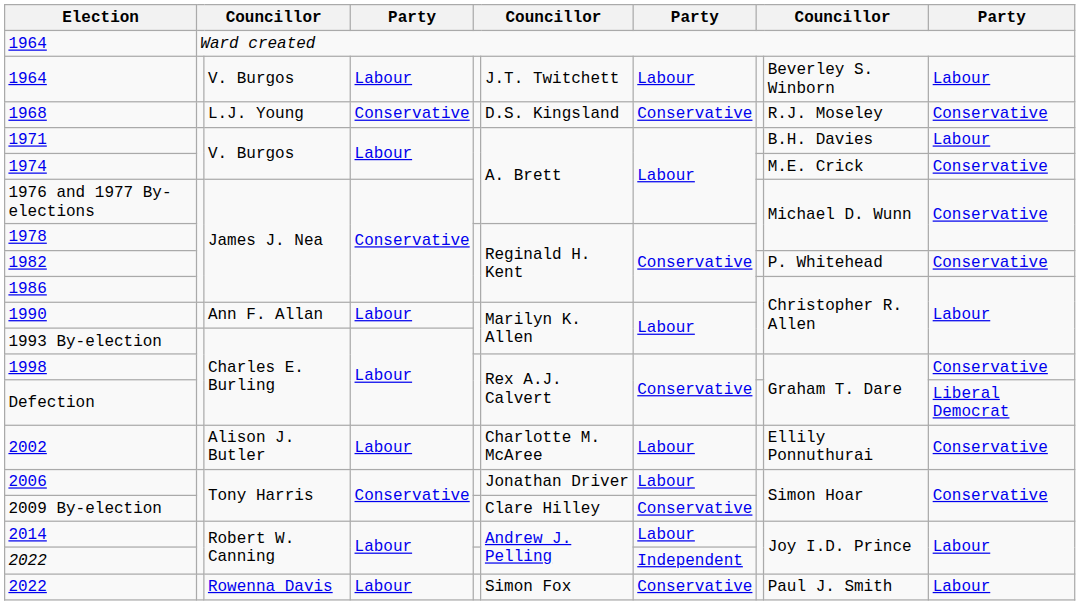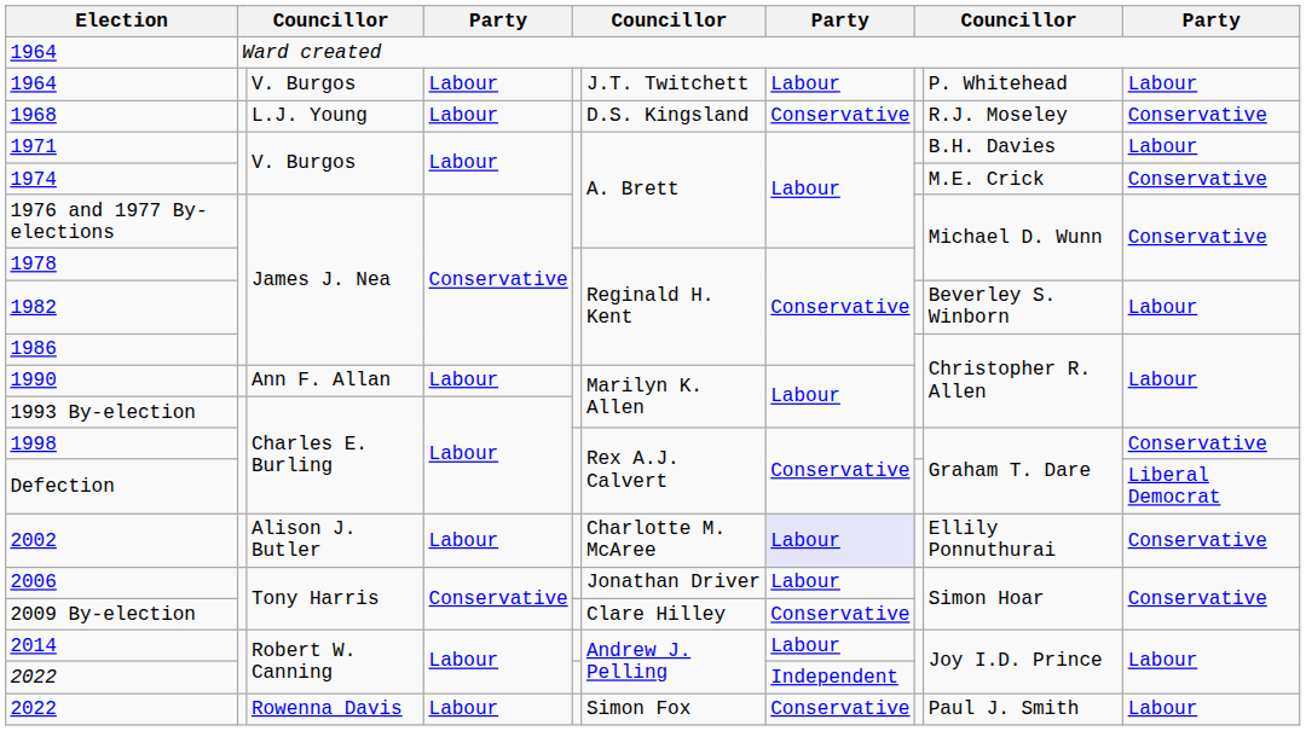1964 / V. Burgos | column 9: Beverley S. Winborn -> P. Whitehead
1968 | column 4: Conservative -> Labour
1982 | column 9: P. Whitehead -> Beverley S. Winborn
1982 | column 10: Conservative -> Labour
2002 | column 7: no background -> lavender background
